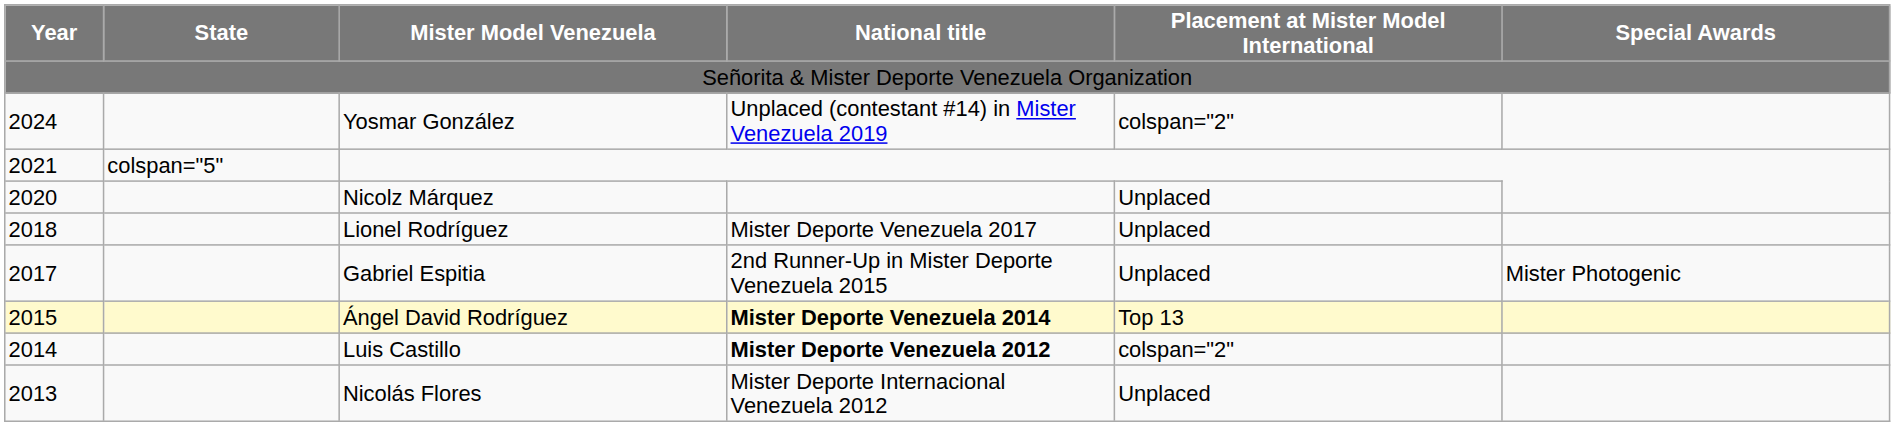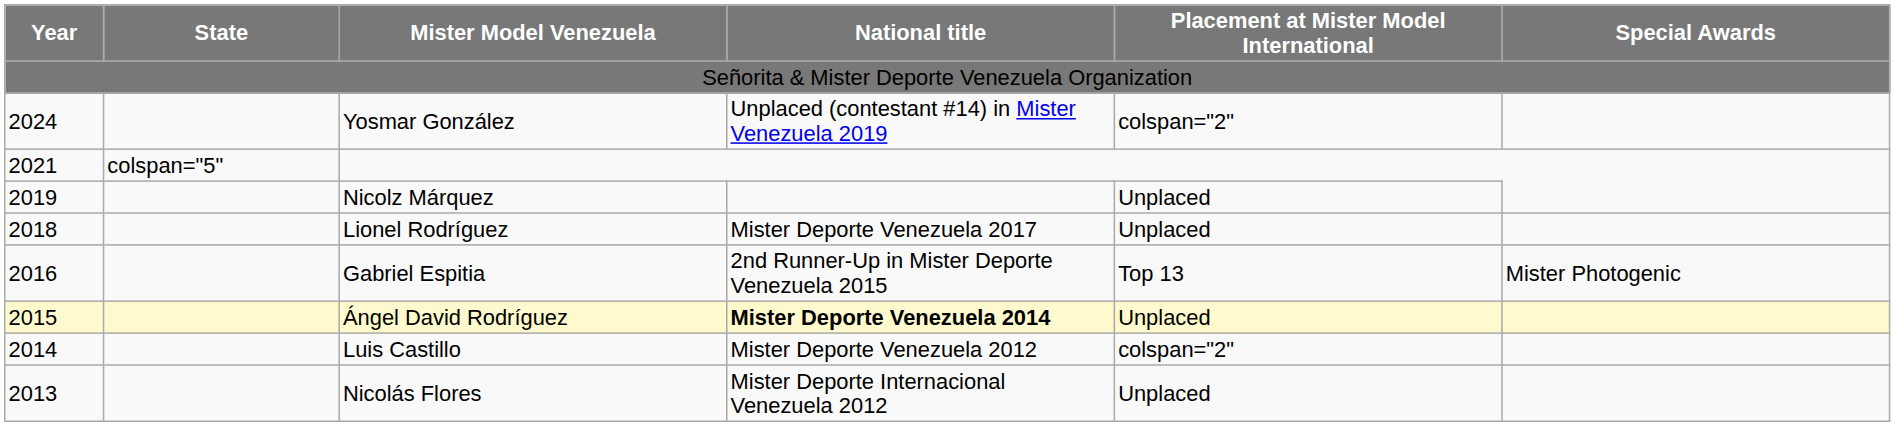Nicolz Márquez | Year: 2020 -> 2019
Gabriel Espitia | Year: 2017 -> 2016
Gabriel Espitia | Placement at Mister Model International: Unplaced -> Top 13
Ángel David Rodríguez | Placement at Mister Model International: Top 13 -> Unplaced
Luis Castillo | National title: bold -> normal
